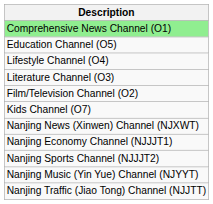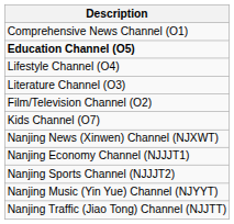row 2 | column 1: lightgreen background -> no background
row 3 | column 1: normal -> bold
